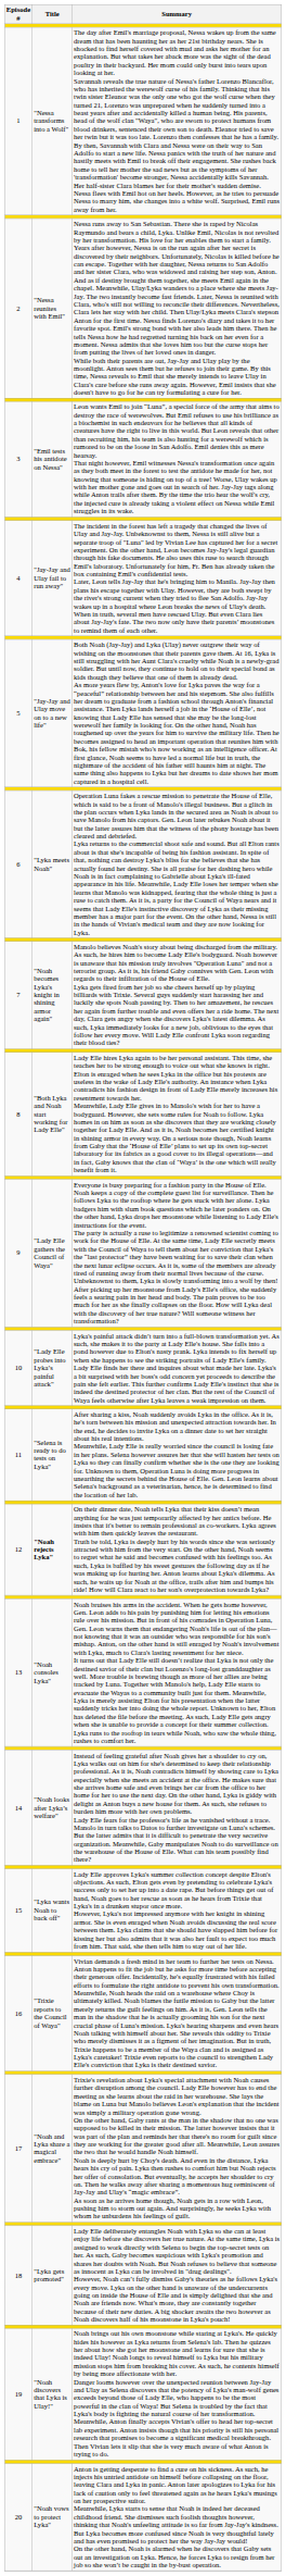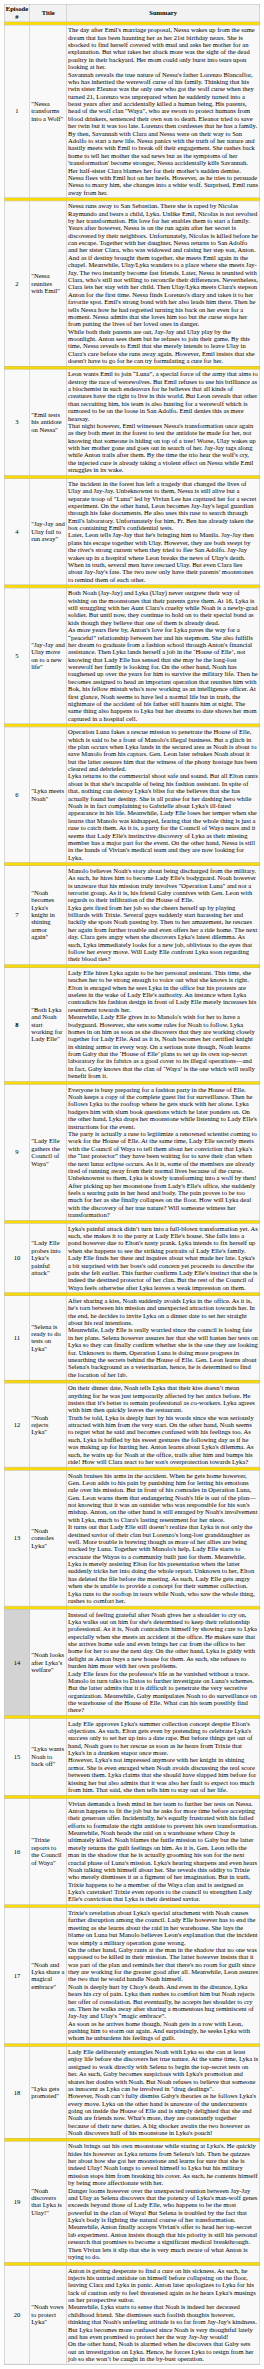8 | Episode #: normal -> bold
12 | Title: bold -> normal
14 | Episode #: no background -> lightgrey background
